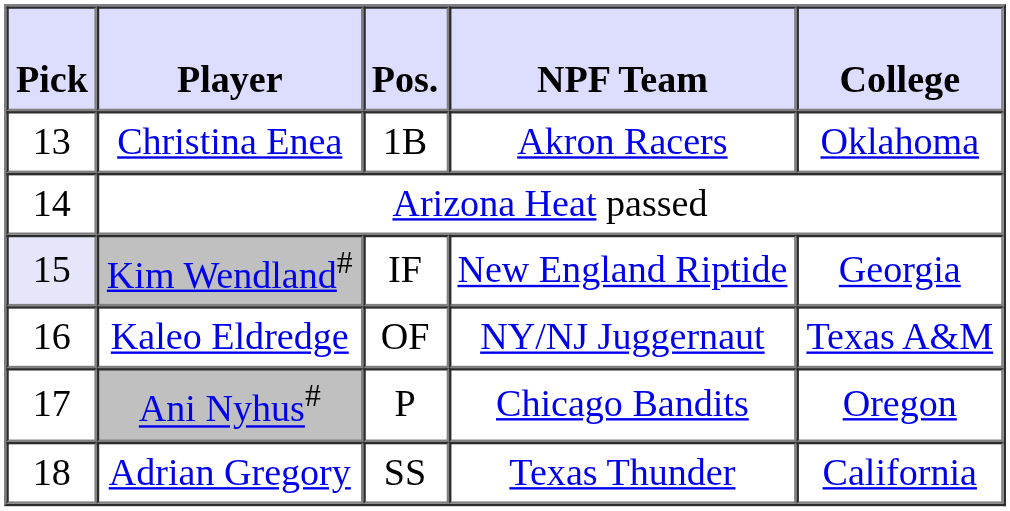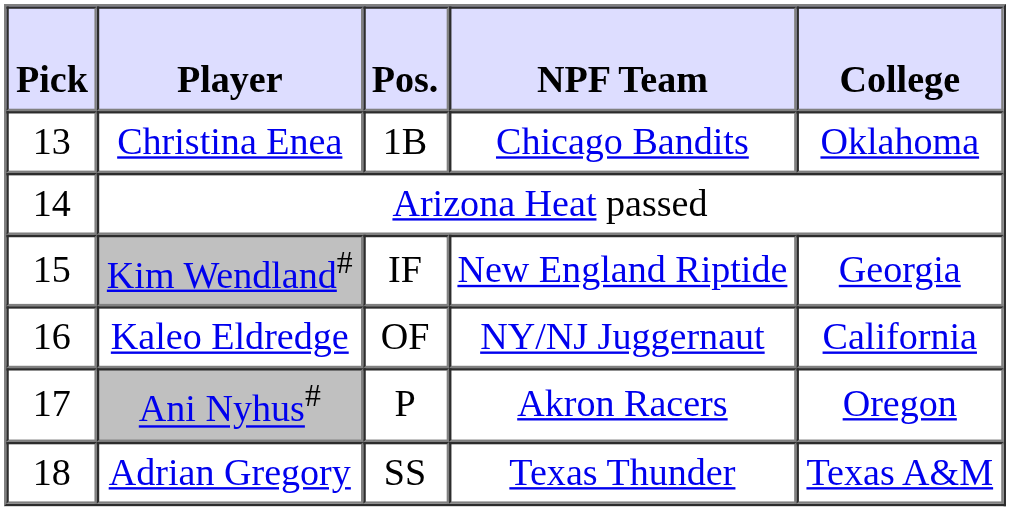Christina Enea | NPF Team: Akron Racers -> Chicago Bandits
Kim Wendland# | Pick: lavender background -> no background
Kaleo Eldredge | College: Texas A&M -> California
Ani Nyhus# | NPF Team: Chicago Bandits -> Akron Racers
Adrian Gregory | College: California -> Texas A&M
